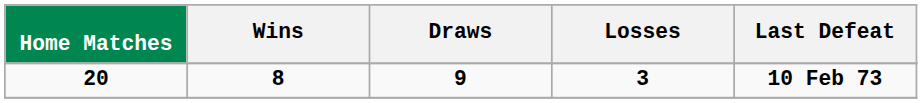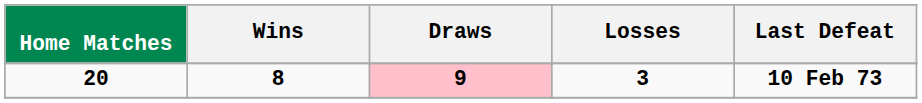20 | Draws: no background -> pink background
